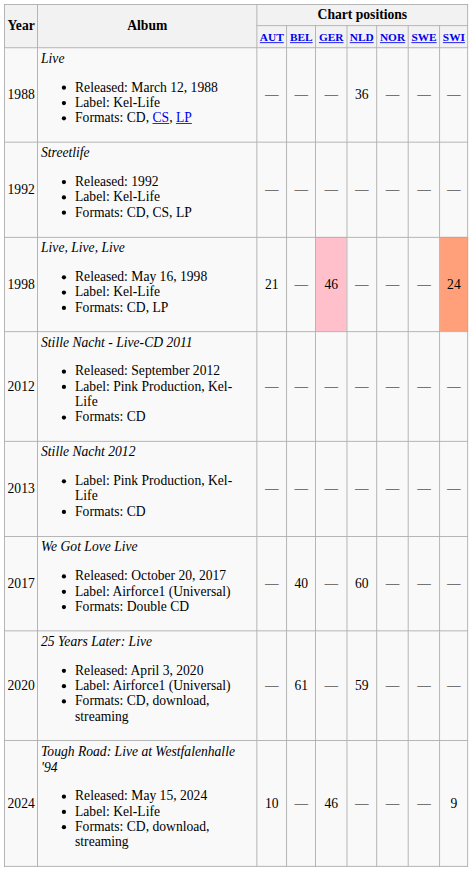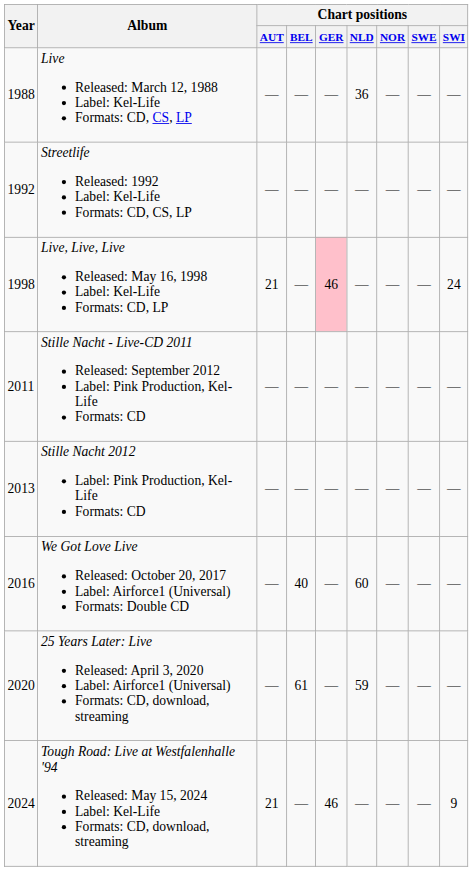row 5 | Chart positions / SWI: lightsalmon background -> no background
row 6 | Year: 2012 -> 2011
row 8 | Year: 2017 -> 2016
row 10 | Chart positions / AUT: 10 -> 21
